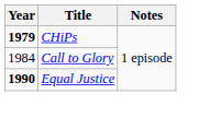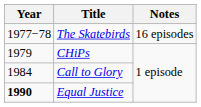+ row: 1977−78 | The Skatebirds | 16 episodes
CHiPs | Year: bold -> normal
